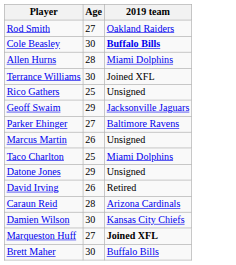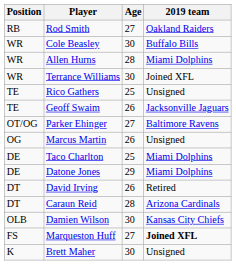+ column: Position | RB | WR | WR | WR | TE | TE | OT/OG | OG | DE | DE | DT | DT | OLB | FS | K
Cole Beasley | 2019 team: bold -> normal
Geoff Swaim | Age: 29 -> 26
Datone Jones | 2019 team: Unsigned -> Miami Dolphins
Brett Maher | 2019 team: Buffalo Bills -> Unsigned
